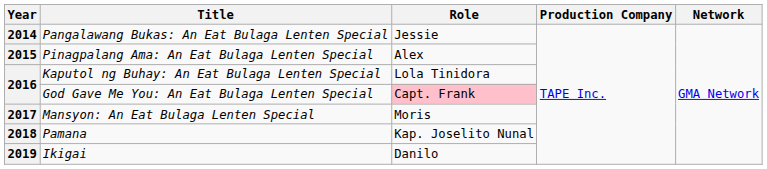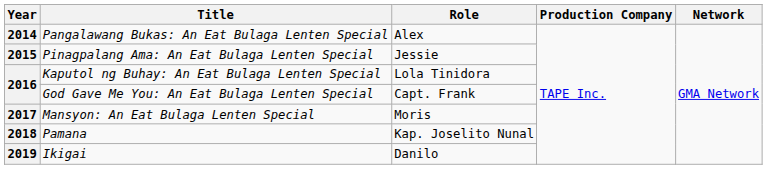Pangalawang Bukas: An Eat Bulaga Lenten Special | Role: Jessie -> Alex
Pinagpalang Ama: An Eat Bulaga Lenten Special | Role: Alex -> Jessie
God Gave Me You: An Eat Bulaga Lenten Special | Role: pink background -> no background
